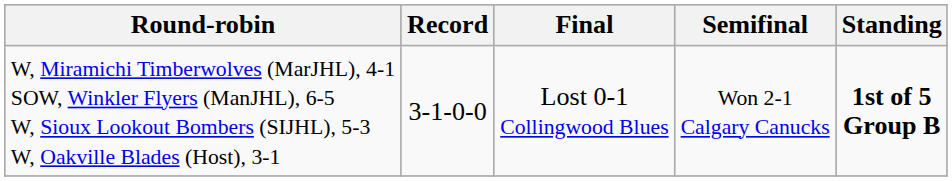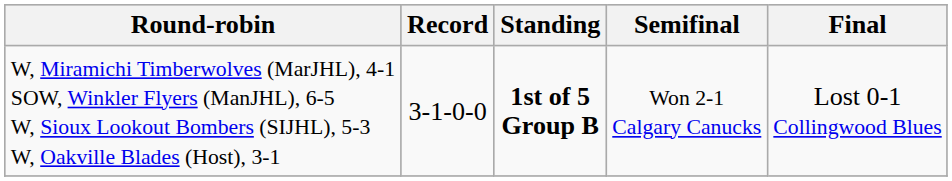columns swapped: Standing <-> Final
